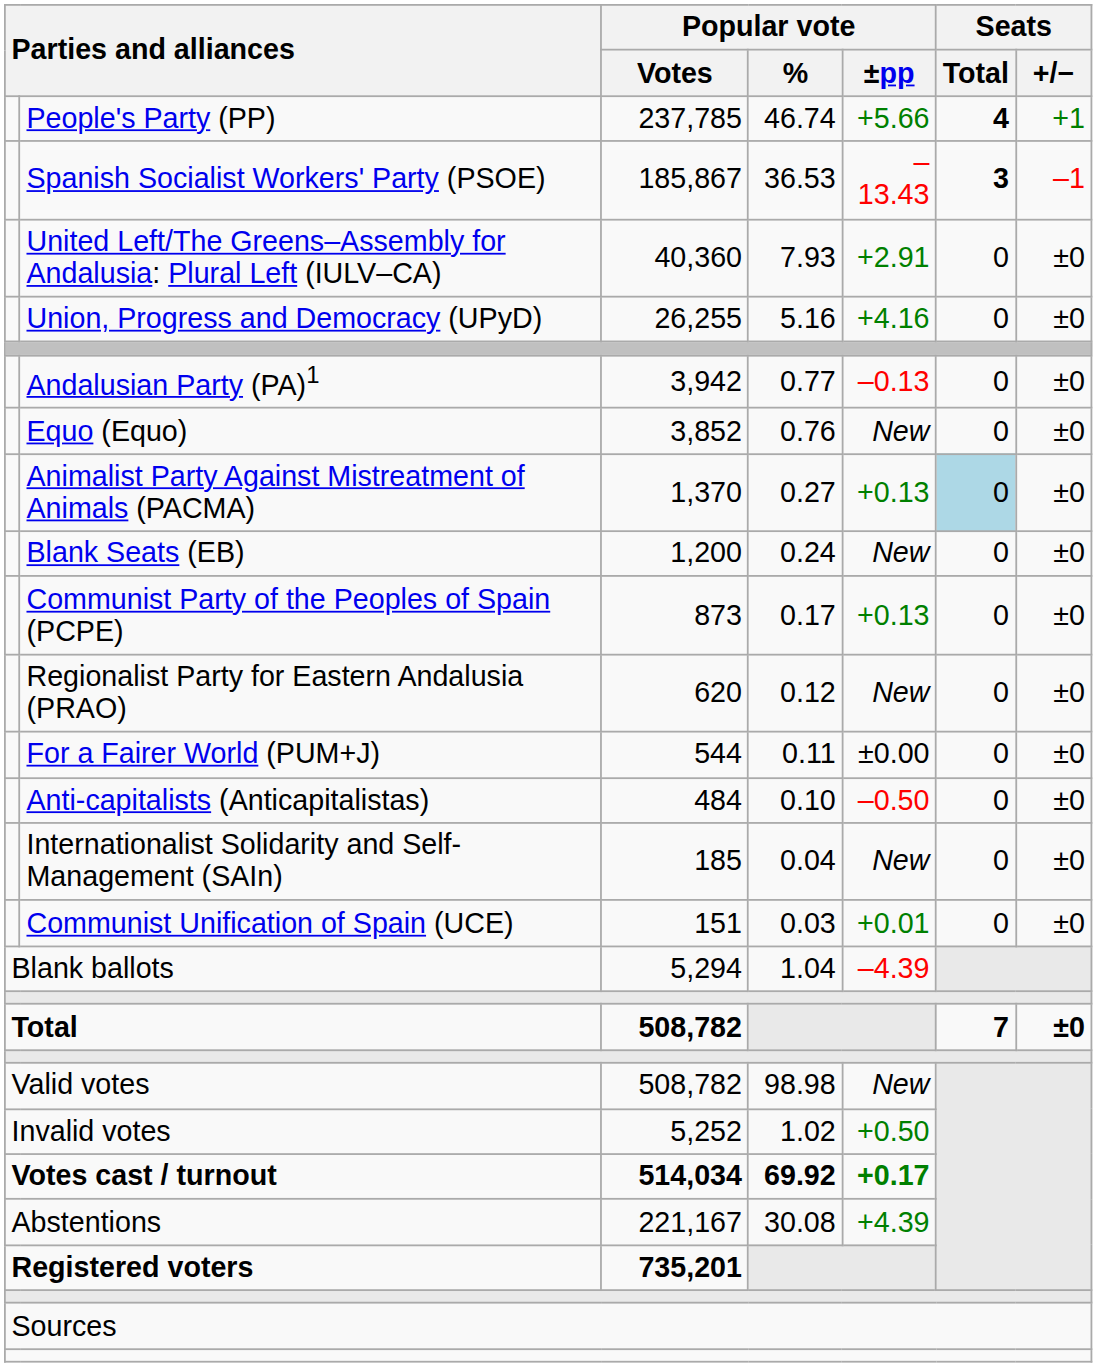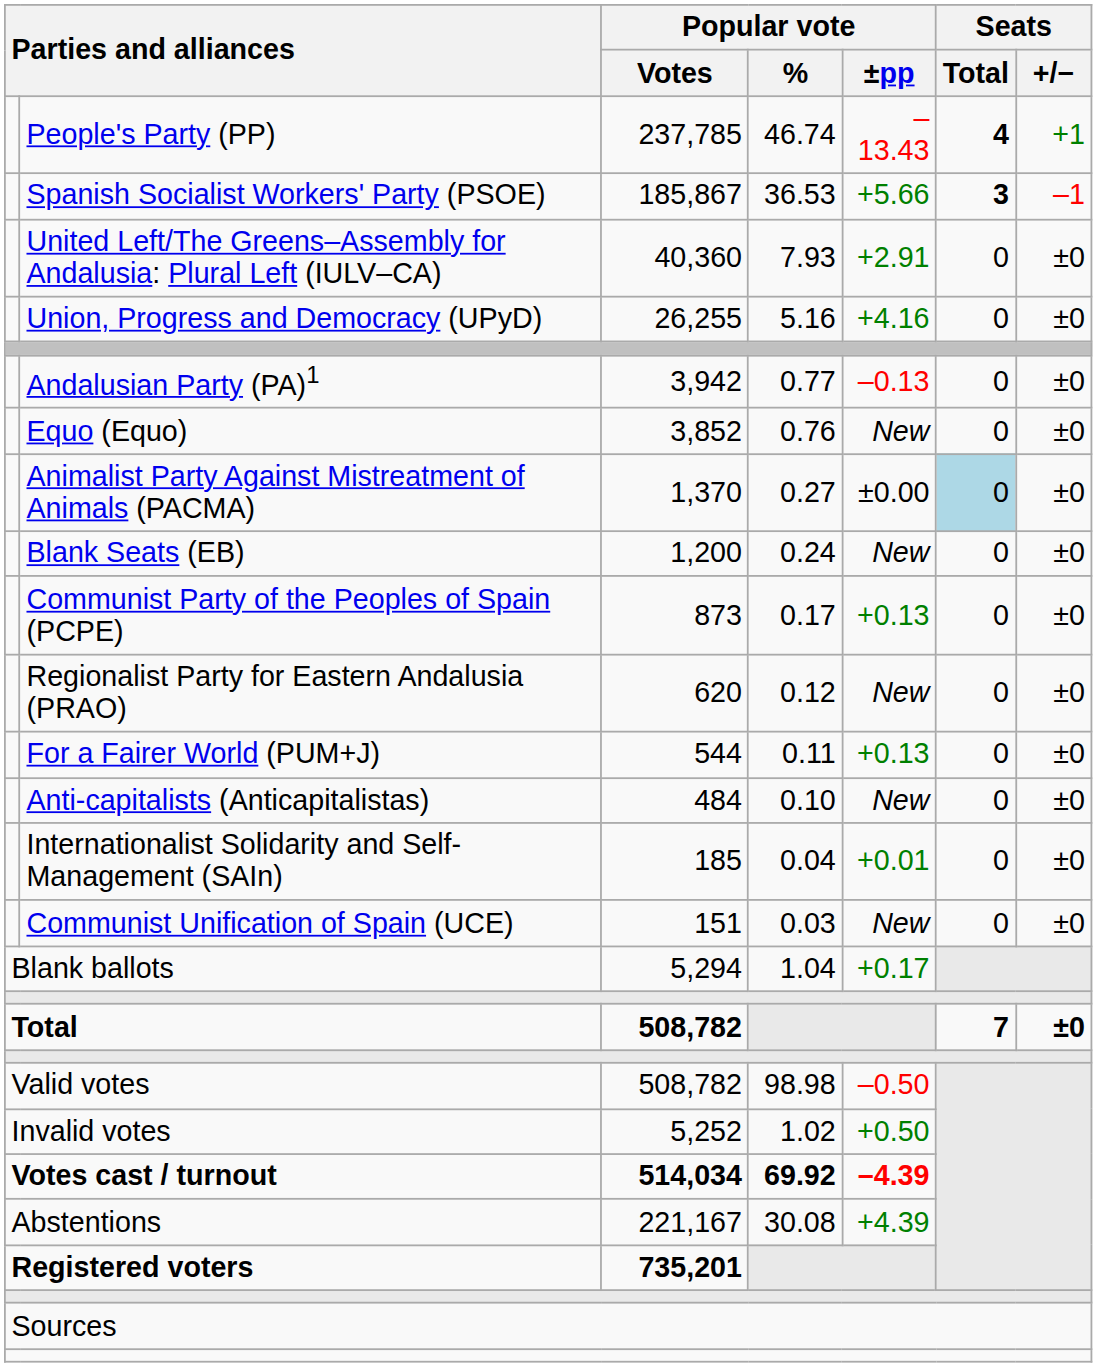People's Party (PP) | Popular vote / ±pp: +5.66 -> –13.43
Spanish Socialist Workers' Party (PSOE) | Popular vote / ±pp: –13.43 -> +5.66
Animalist Party Against Mistreatment of Animals (PACMA) | Popular vote / ±pp: +0.13 -> ±0.00
For a Fairer World (PUM+J) | Popular vote / ±pp: ±0.00 -> +0.13
Anti-capitalists (Anticapitalistas) | Popular vote / ±pp: –0.50 -> New
Internationalist Solidarity and Self-Management (SAIn) | Popular vote / ±pp: New -> +0.01
Communist Unification of Spain (UCE) | Popular vote / ±pp: +0.01 -> New
Blank ballots | Popular vote / ±pp: –4.39 -> +0.17
Valid votes | Popular vote / ±pp: New -> –0.50
Votes cast / turnout | Popular vote / ±pp: +0.17 -> –4.39
